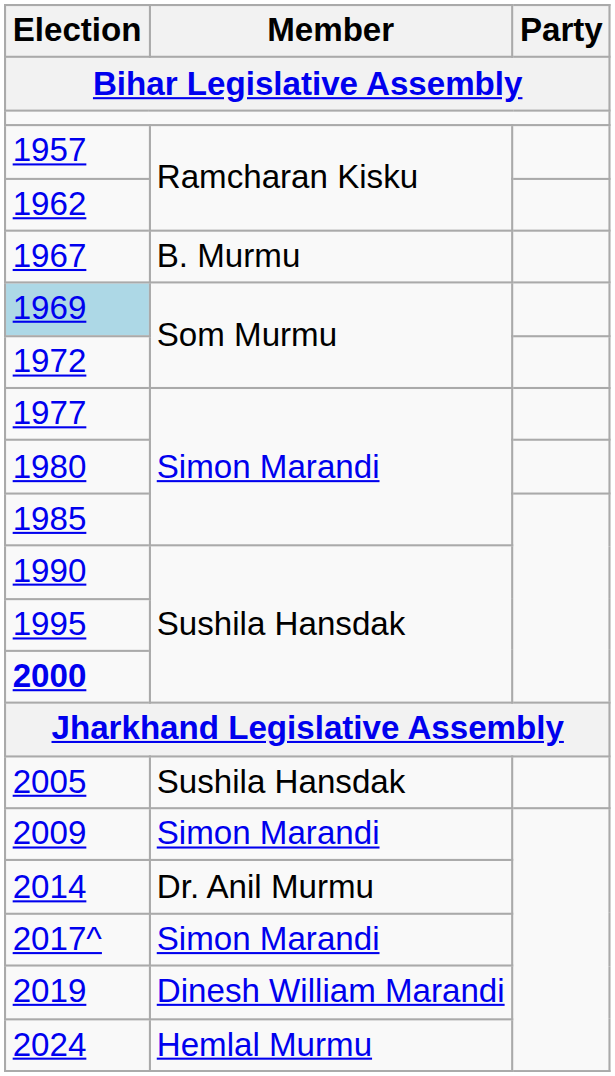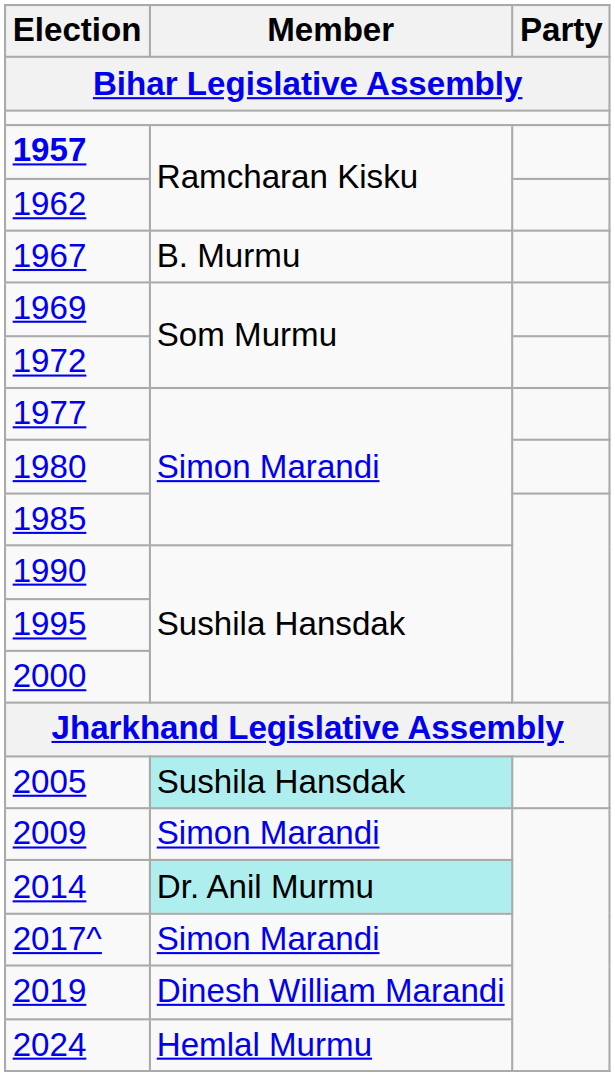1957 | Election: normal -> bold
1969 | Election: lightblue background -> no background
2000 | Election: bold -> normal
2005 | Member: no background -> paleturquoise background
2014 | Member: no background -> paleturquoise background
